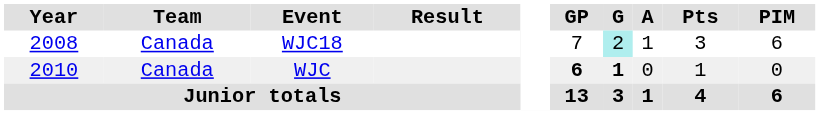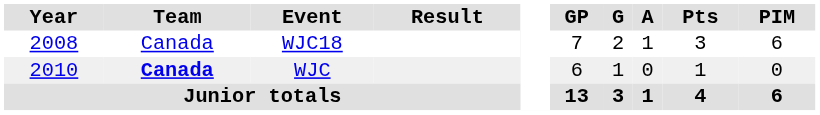WJC18 | G: paleturquoise background -> no background
WJC | Team: normal -> bold
WJC | GP: bold -> normal
WJC | G: bold -> normal
